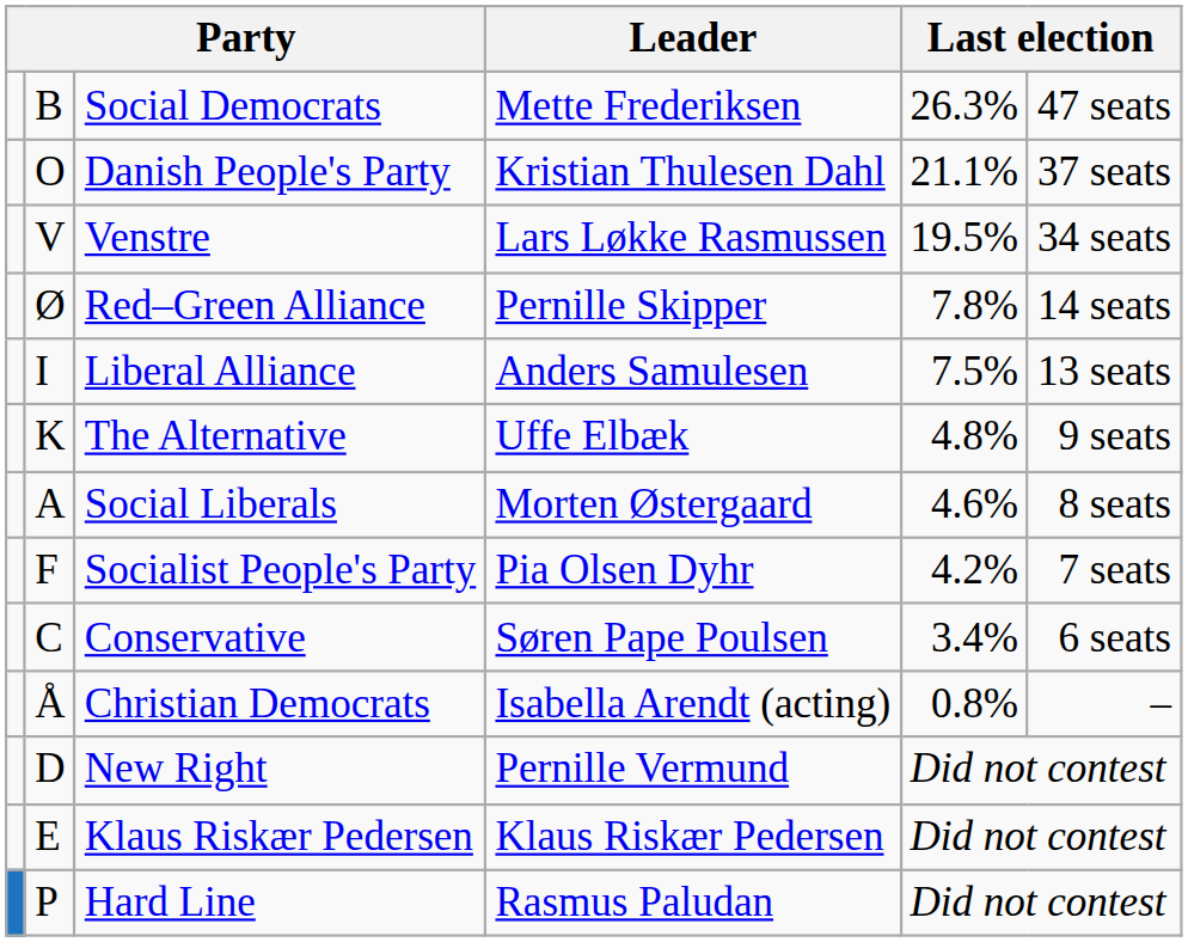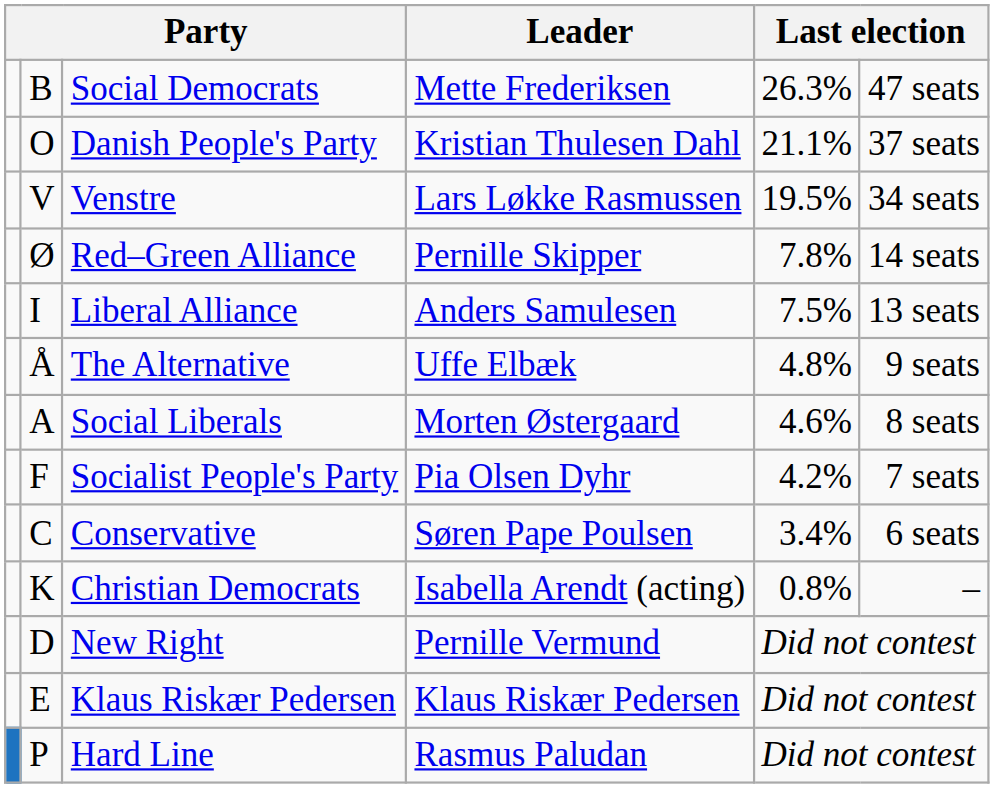The Alternative | column 2: K -> Å
Christian Democrats | column 2: Å -> K
